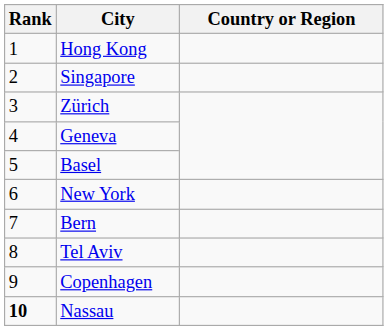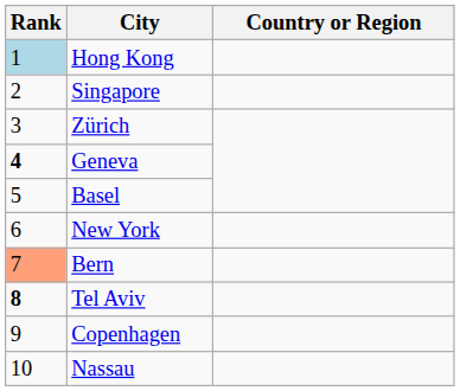Hong Kong | Rank: no background -> lightblue background
Geneva | Rank: normal -> bold
Bern | Rank: no background -> lightsalmon background
Tel Aviv | Rank: normal -> bold
Nassau | Rank: bold -> normal
